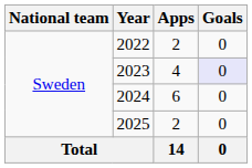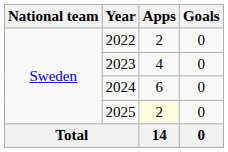2023 | Goals: lavender background -> no background
2025 | Apps: no background -> lightyellow background
